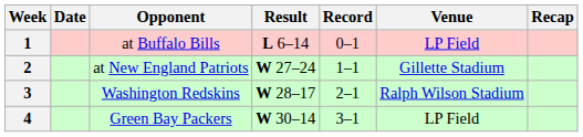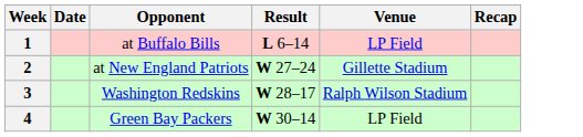- column: Record | 0–1 | 1–1 | 2–1 | 3–1
